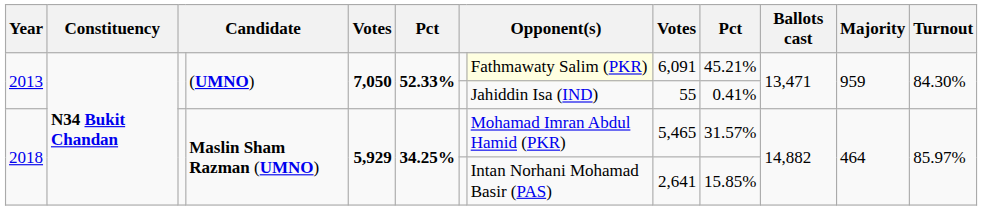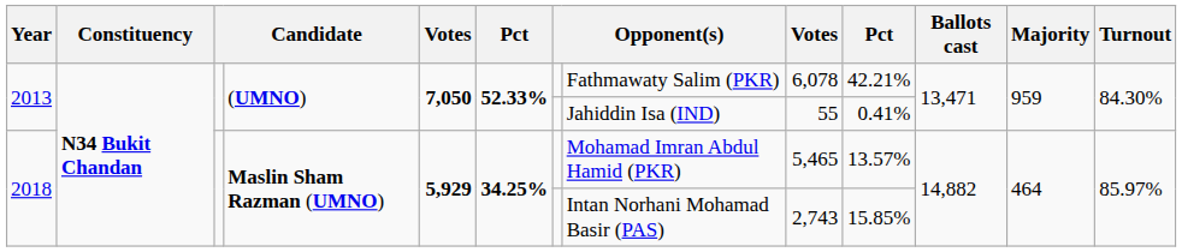row 2 | column 8: lightyellow background -> no background
row 2 | column 9: 6,091 -> 6,078
row 2 | column 10: 45.21% -> 42.21%
row 4 | column 10: 31.57% -> 13.57%
row 5 | column 9: 2,641 -> 2,743
